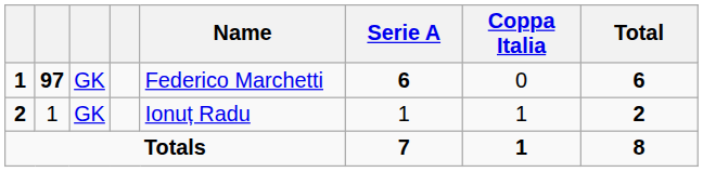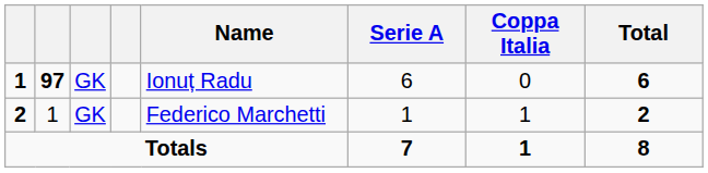row 2 | Name: Federico Marchetti -> Ionuț Radu
row 2 | Serie A: bold -> normal
row 3 | Name: Ionuț Radu -> Federico Marchetti
